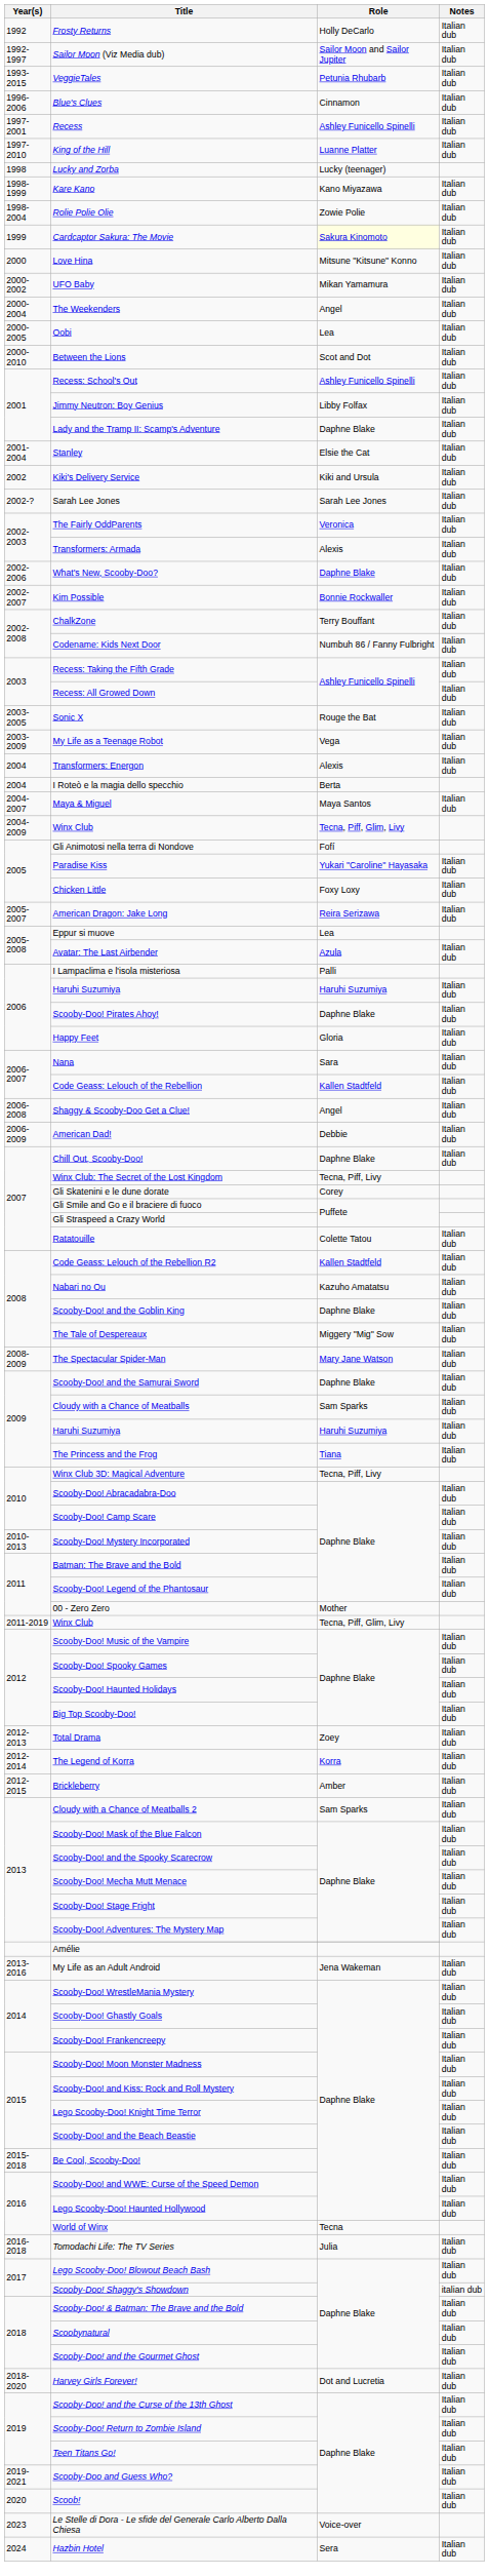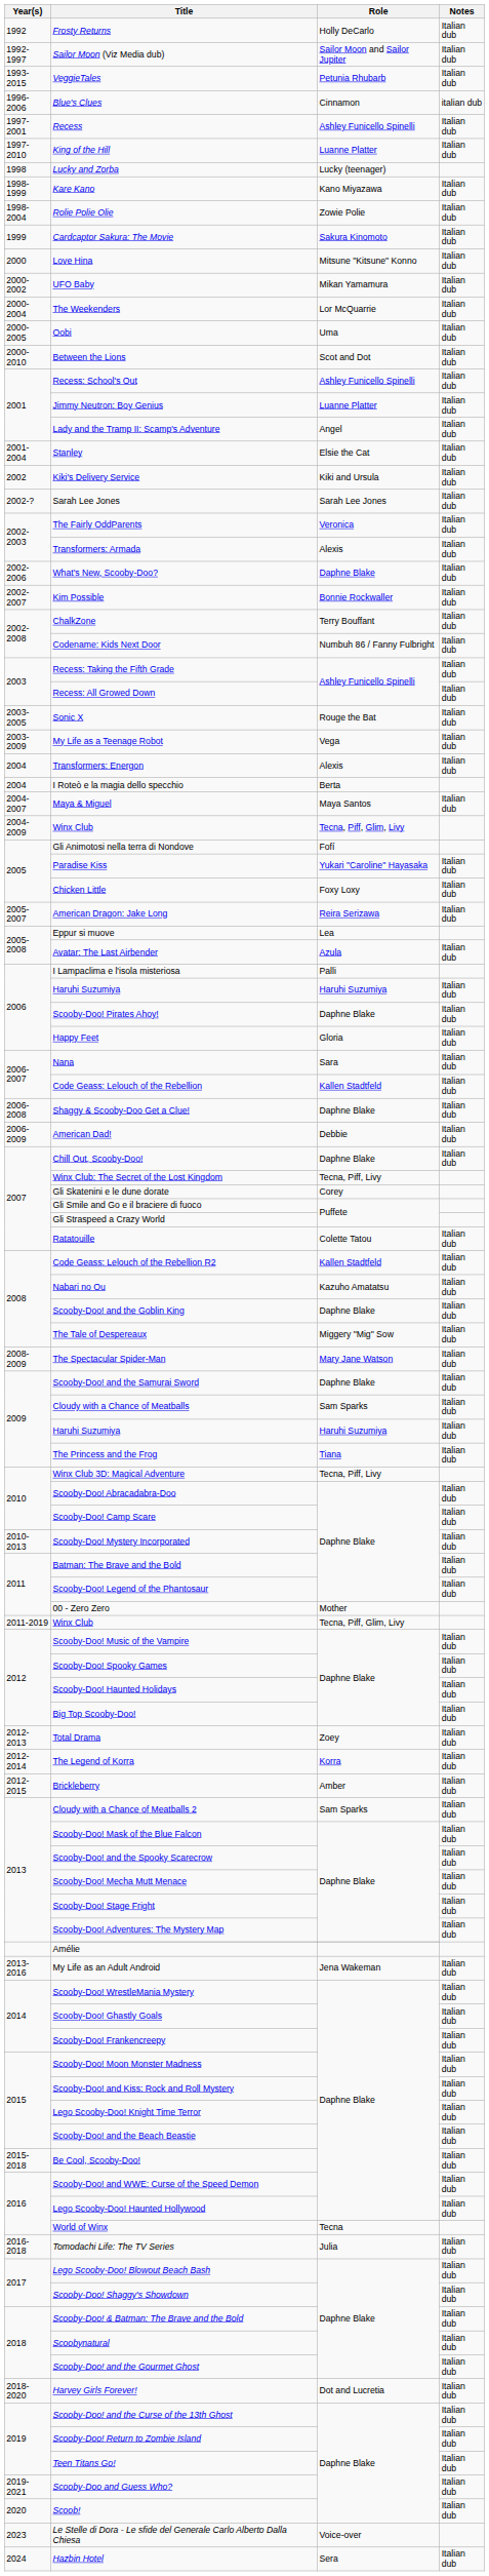Blue's Clues | Notes: Italian dub -> italian dub
Cardcaptor Sakura: The Movie | Role: lightyellow background -> no background
The Weekenders | Role: Angel -> Lor McQuarrie
Oobi | Role: Lea -> Uma
Jimmy Neutron: Boy Genius | Role: Libby Folfax -> Luanne Platter
Lady and the Tramp II: Scamp's Adventure | Role: Daphne Blake -> Angel
Shaggy & Scooby-Doo Get a Clue! | Role: Angel -> Daphne Blake
Scooby-Doo! Shaggy's Showdown | Notes: italian dub -> Italian dub
